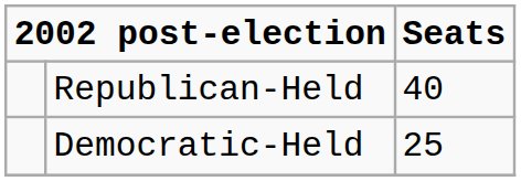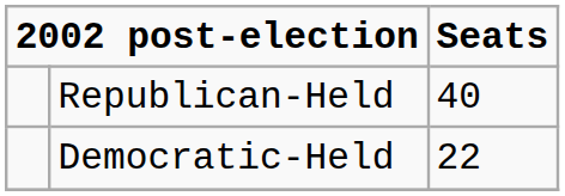Democratic-Held | column 3: 25 -> 22
